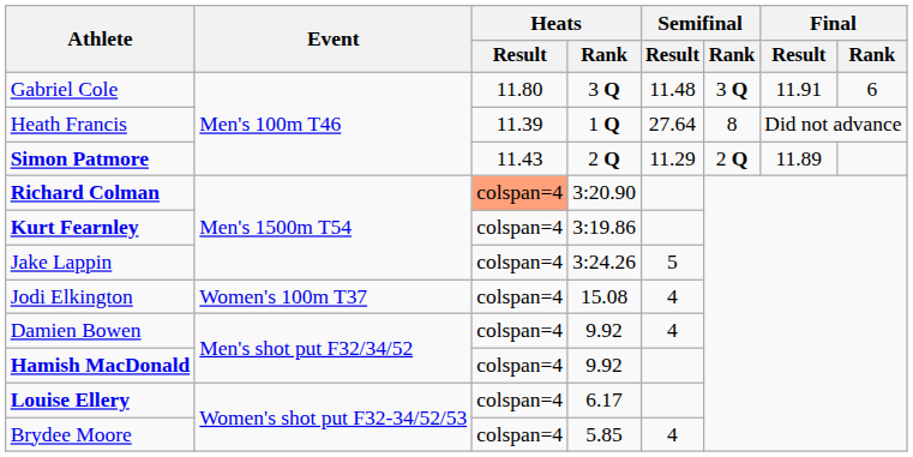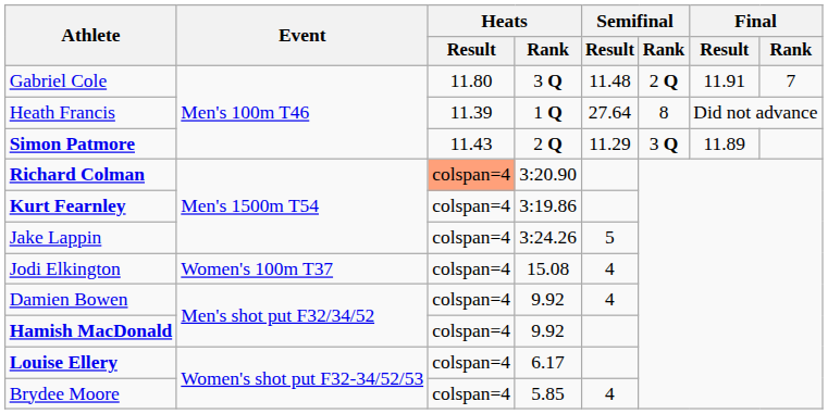Gabriel Cole | Semifinal / Rank: 3 Q -> 2 Q
Gabriel Cole | Final / Rank: 6 -> 7
Simon Patmore | Semifinal / Rank: 2 Q -> 3 Q
